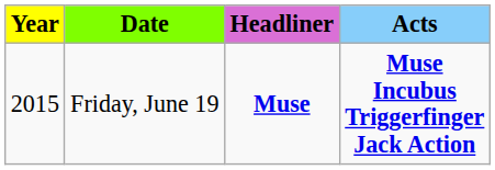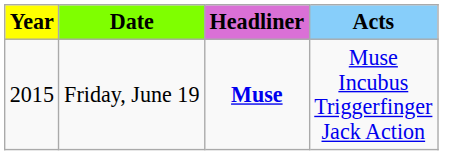Friday, June 19 | Acts: bold -> normal
